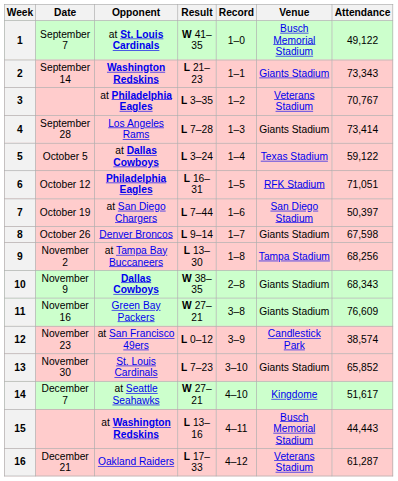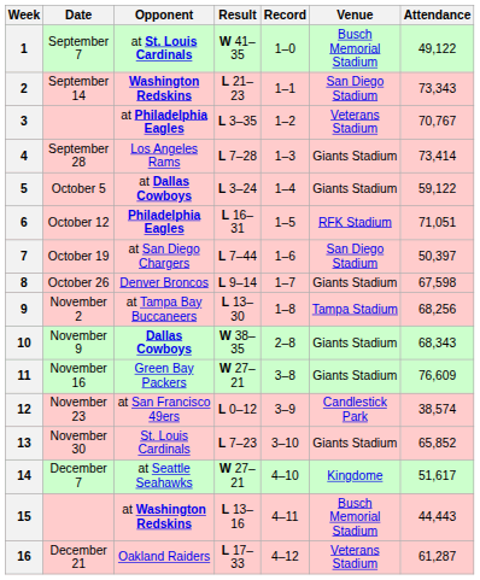2 | Venue: Giants Stadium -> San Diego Stadium
5 | Venue: Texas Stadium -> Giants Stadium
